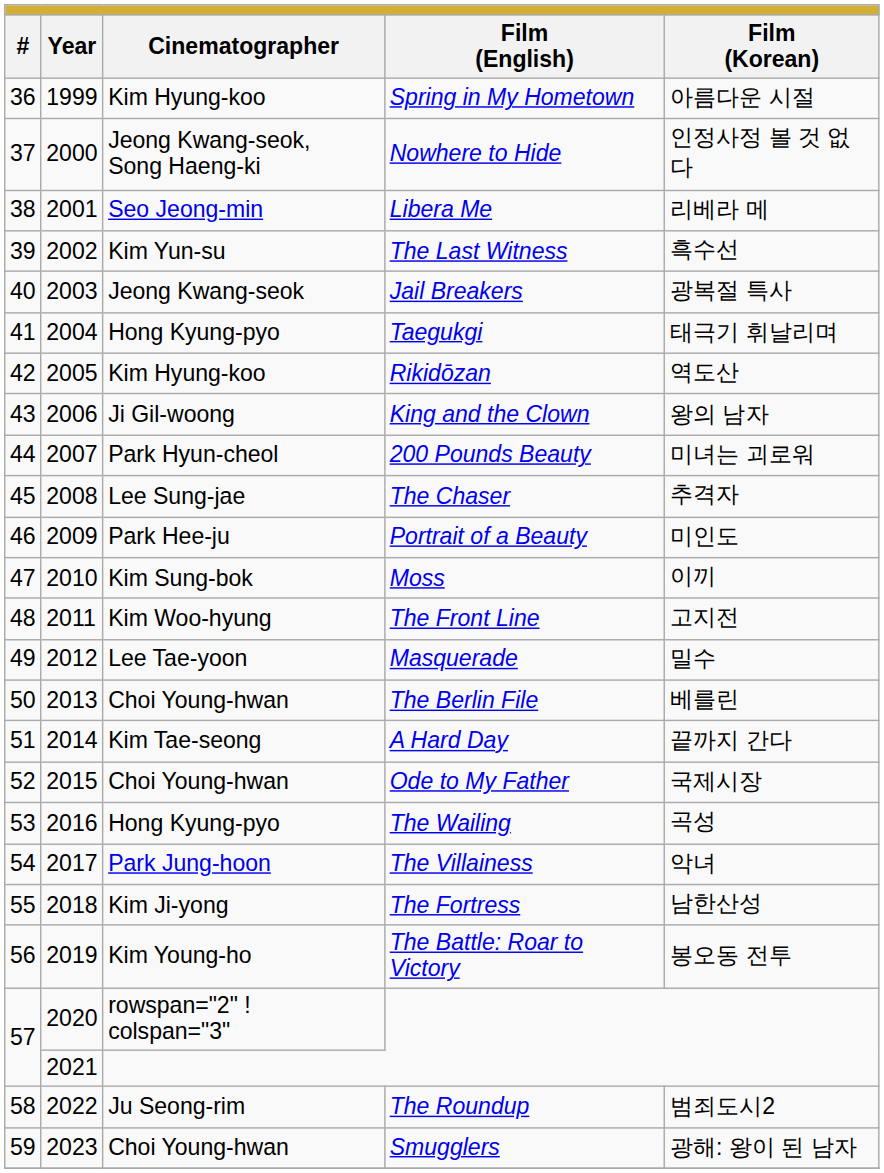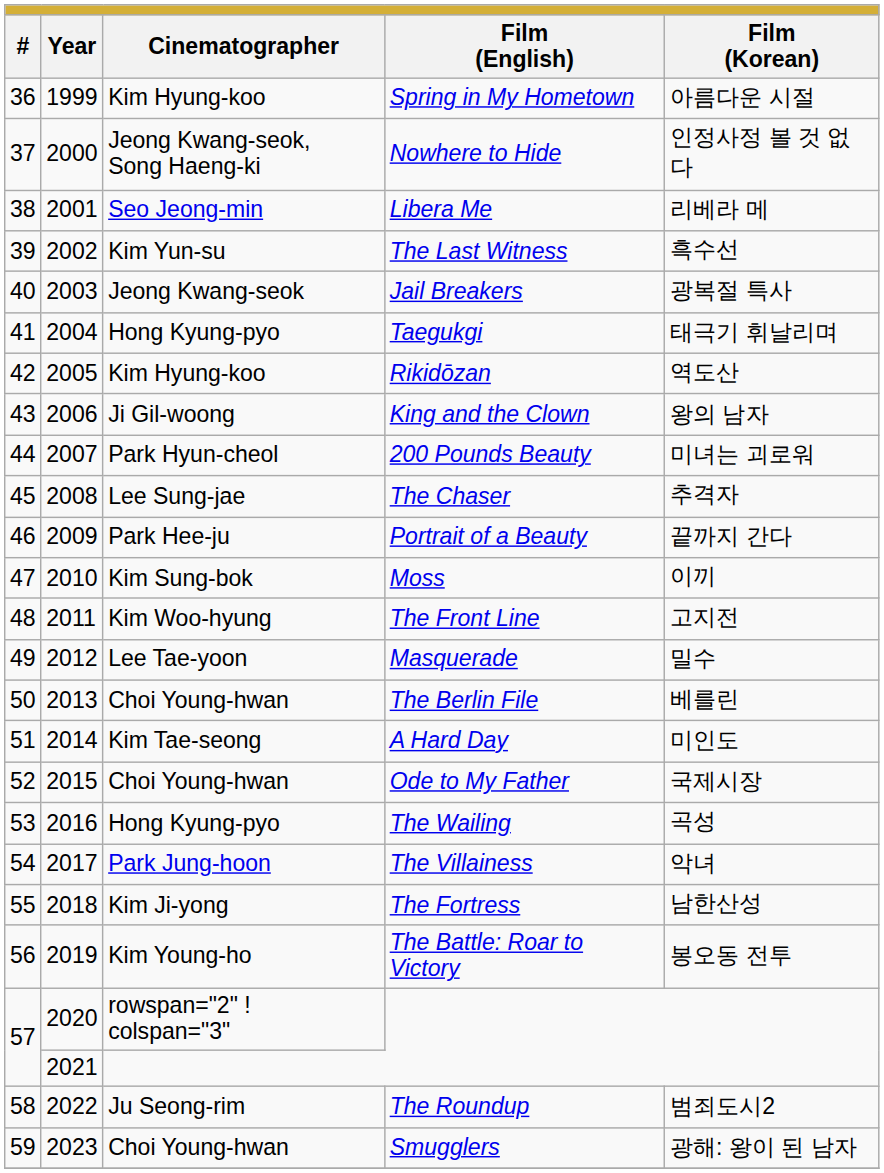Portrait of a Beauty | Film (Korean): 미인도 -> 끝까지 간다
A Hard Day | Film (Korean): 끝까지 간다 -> 미인도
